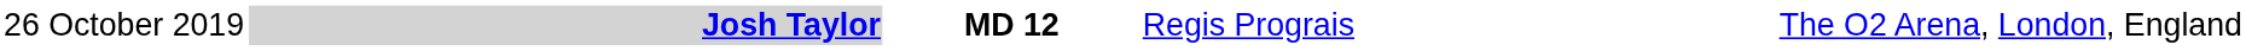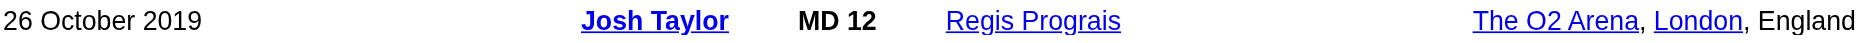26 October 2019 | column 2: lightgrey background -> no background
